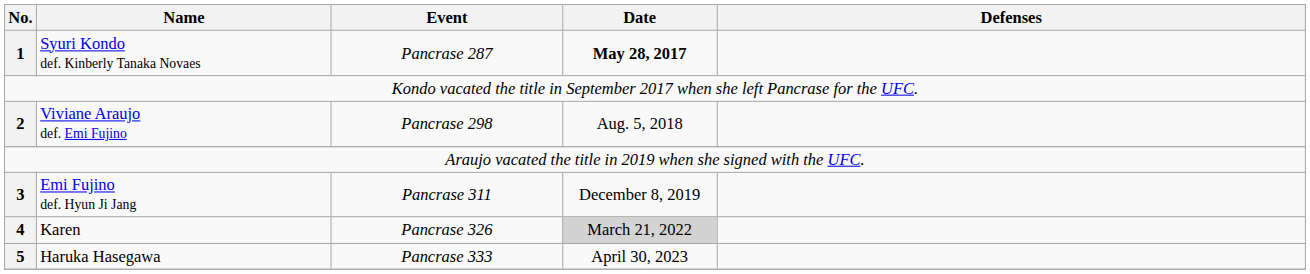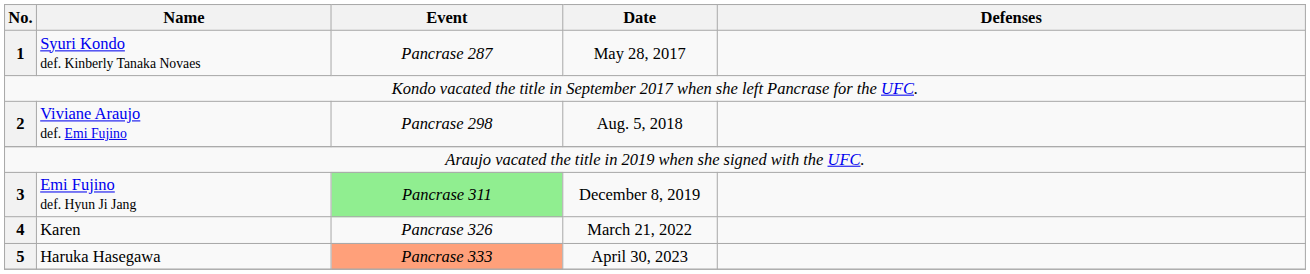Syuri Kondo def. Kinberly Tanaka Novaes | Date: bold -> normal
Emi Fujino def. Hyun Ji Jang | Event: no background -> lightgreen background
Karen | Date: lightgrey background -> no background
Haruka Hasegawa | Event: no background -> lightsalmon background
